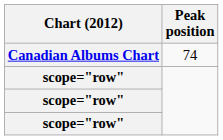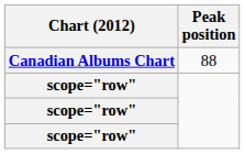Canadian Albums Chart | Peak position: 74 -> 88
